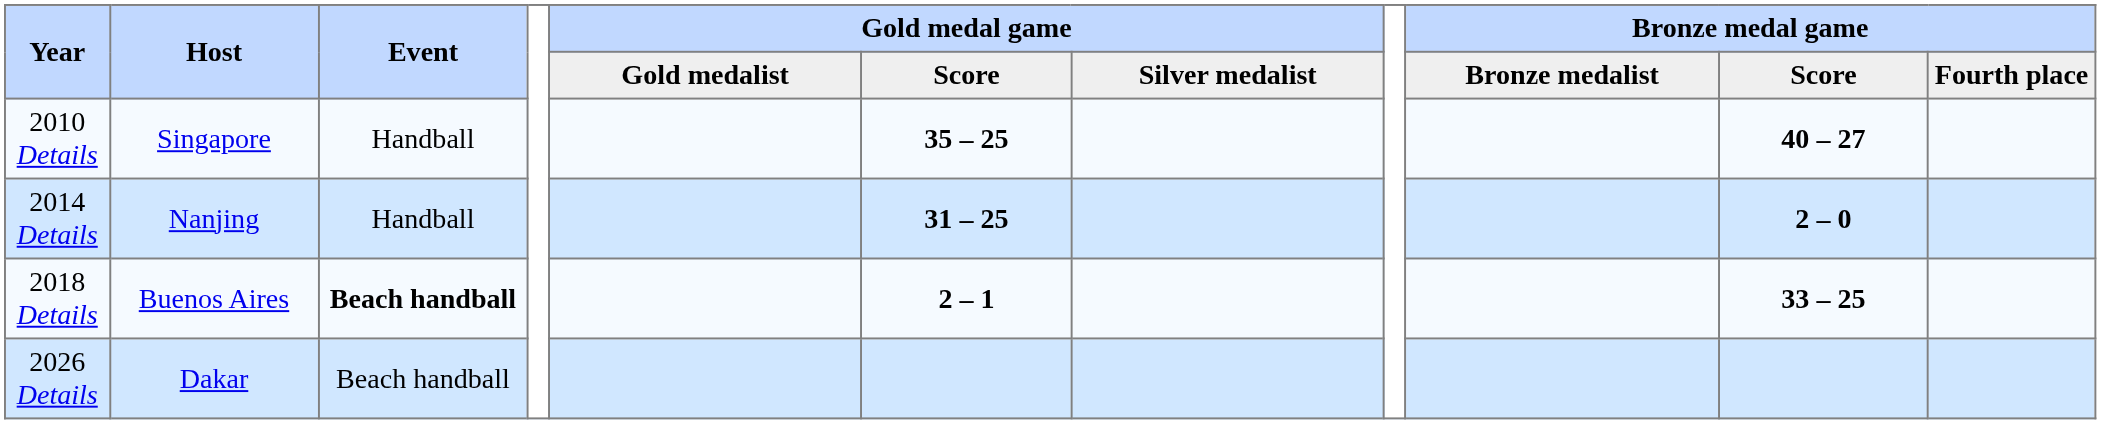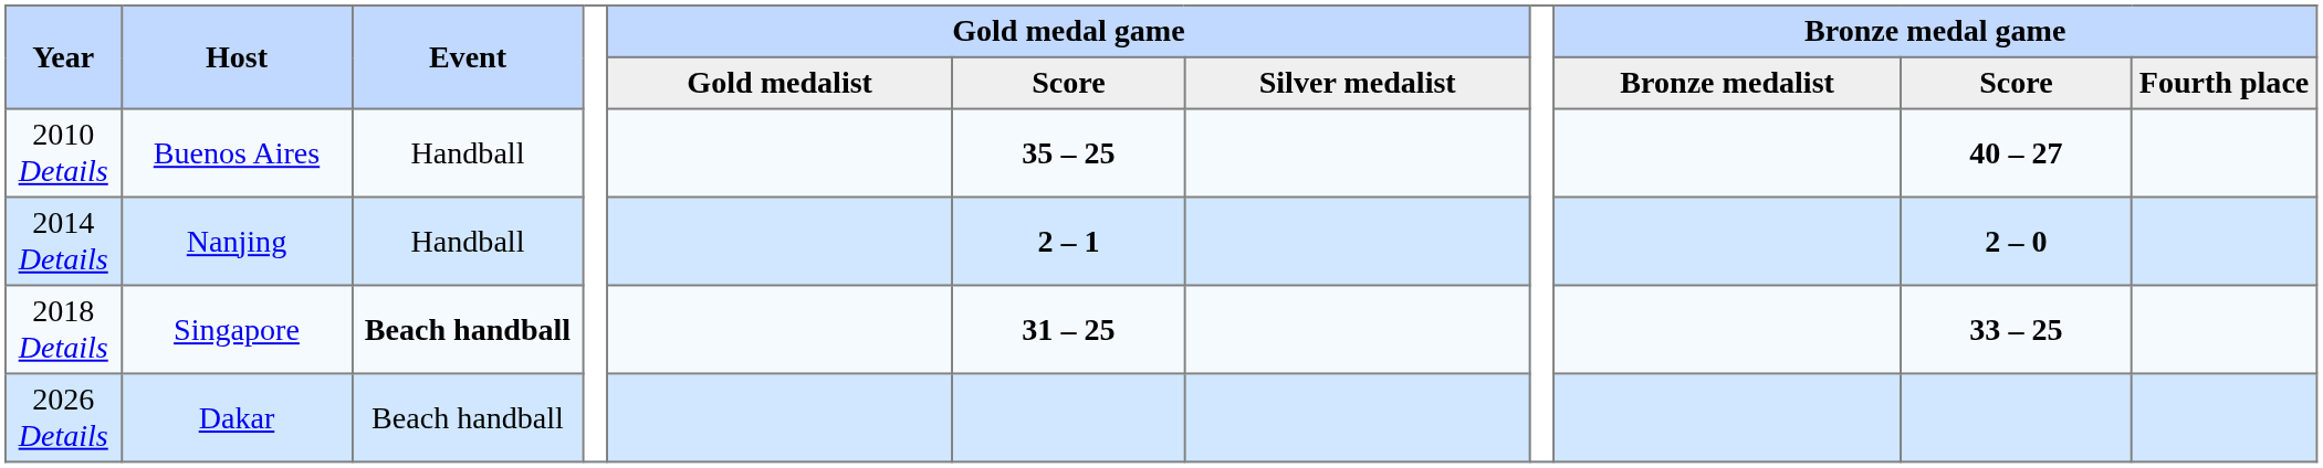2010 Details | Host: Singapore -> Buenos Aires
2014 Details | Gold medal game / Score: 31 – 25 -> 2 – 1
2018 Details | Host: Buenos Aires -> Singapore
2018 Details | Gold medal game / Score: 2 – 1 -> 31 – 25
